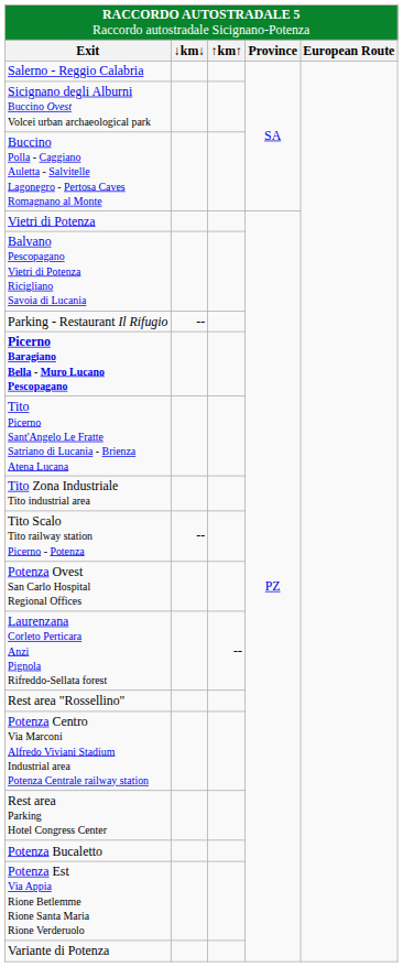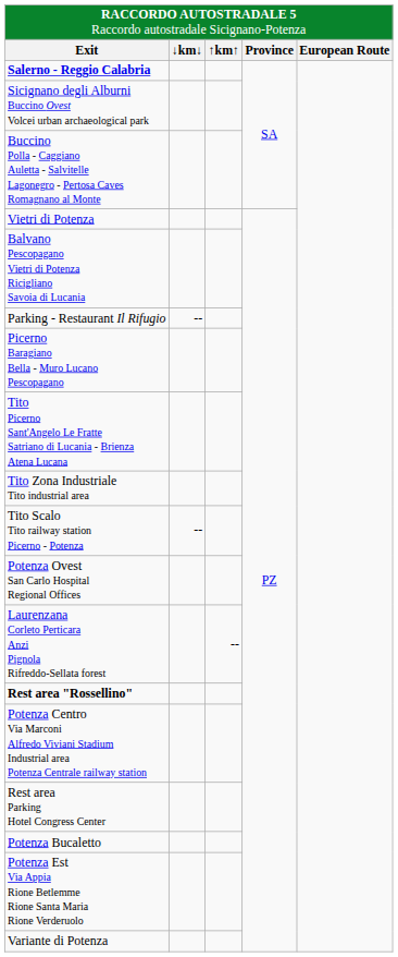Salerno - Reggio Calabria | column 1: normal -> bold
Picerno Baragiano Bella - Muro Lucano Pescopagano | column 1: bold -> normal
Rest area "Rossellino" | column 1: normal -> bold
